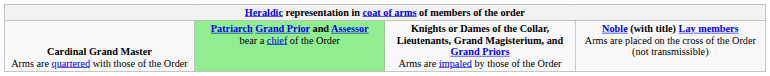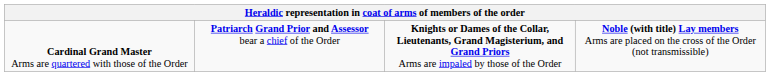row 2 | column 2: lightgreen background -> no background
